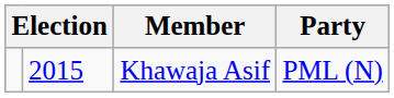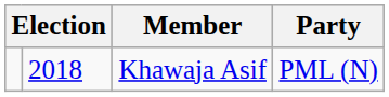Khawaja Asif | column 2: 2015 -> 2018
